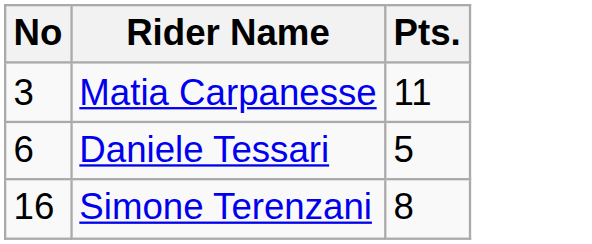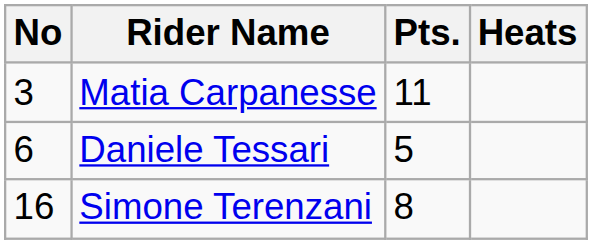+ column: Heats
